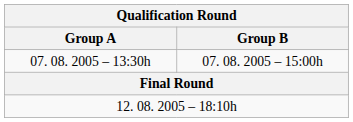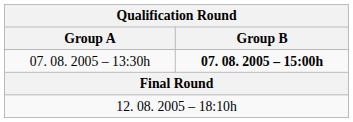07. 08. 2005 – 13:30h | Group B: normal -> bold
